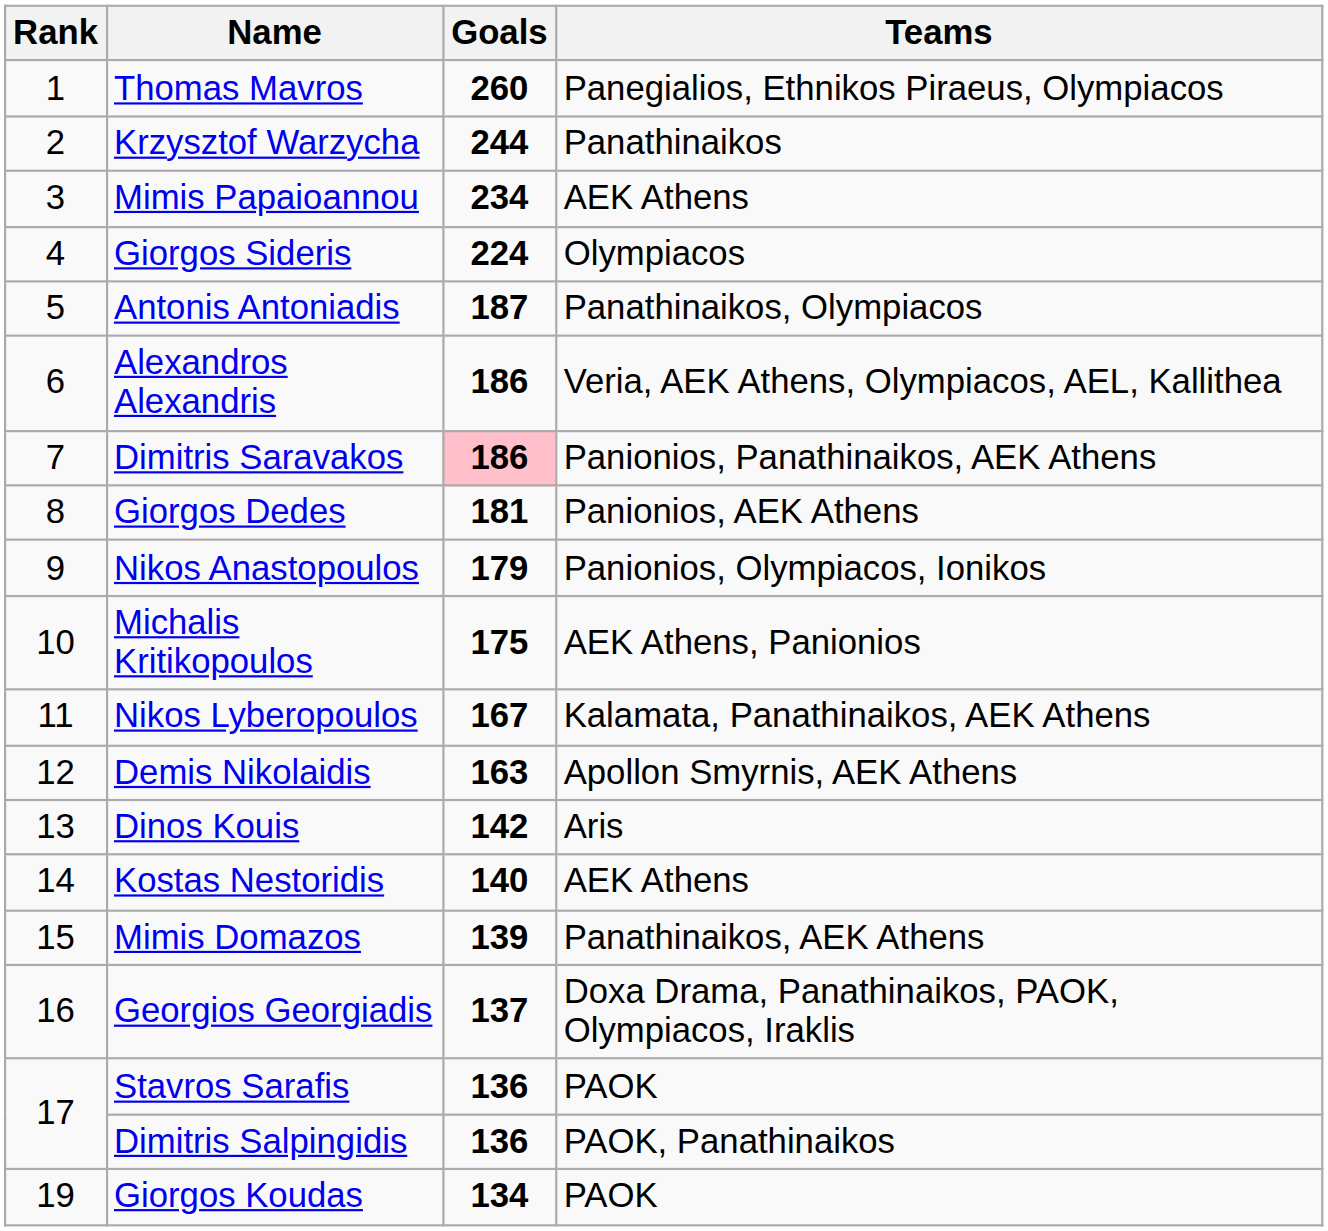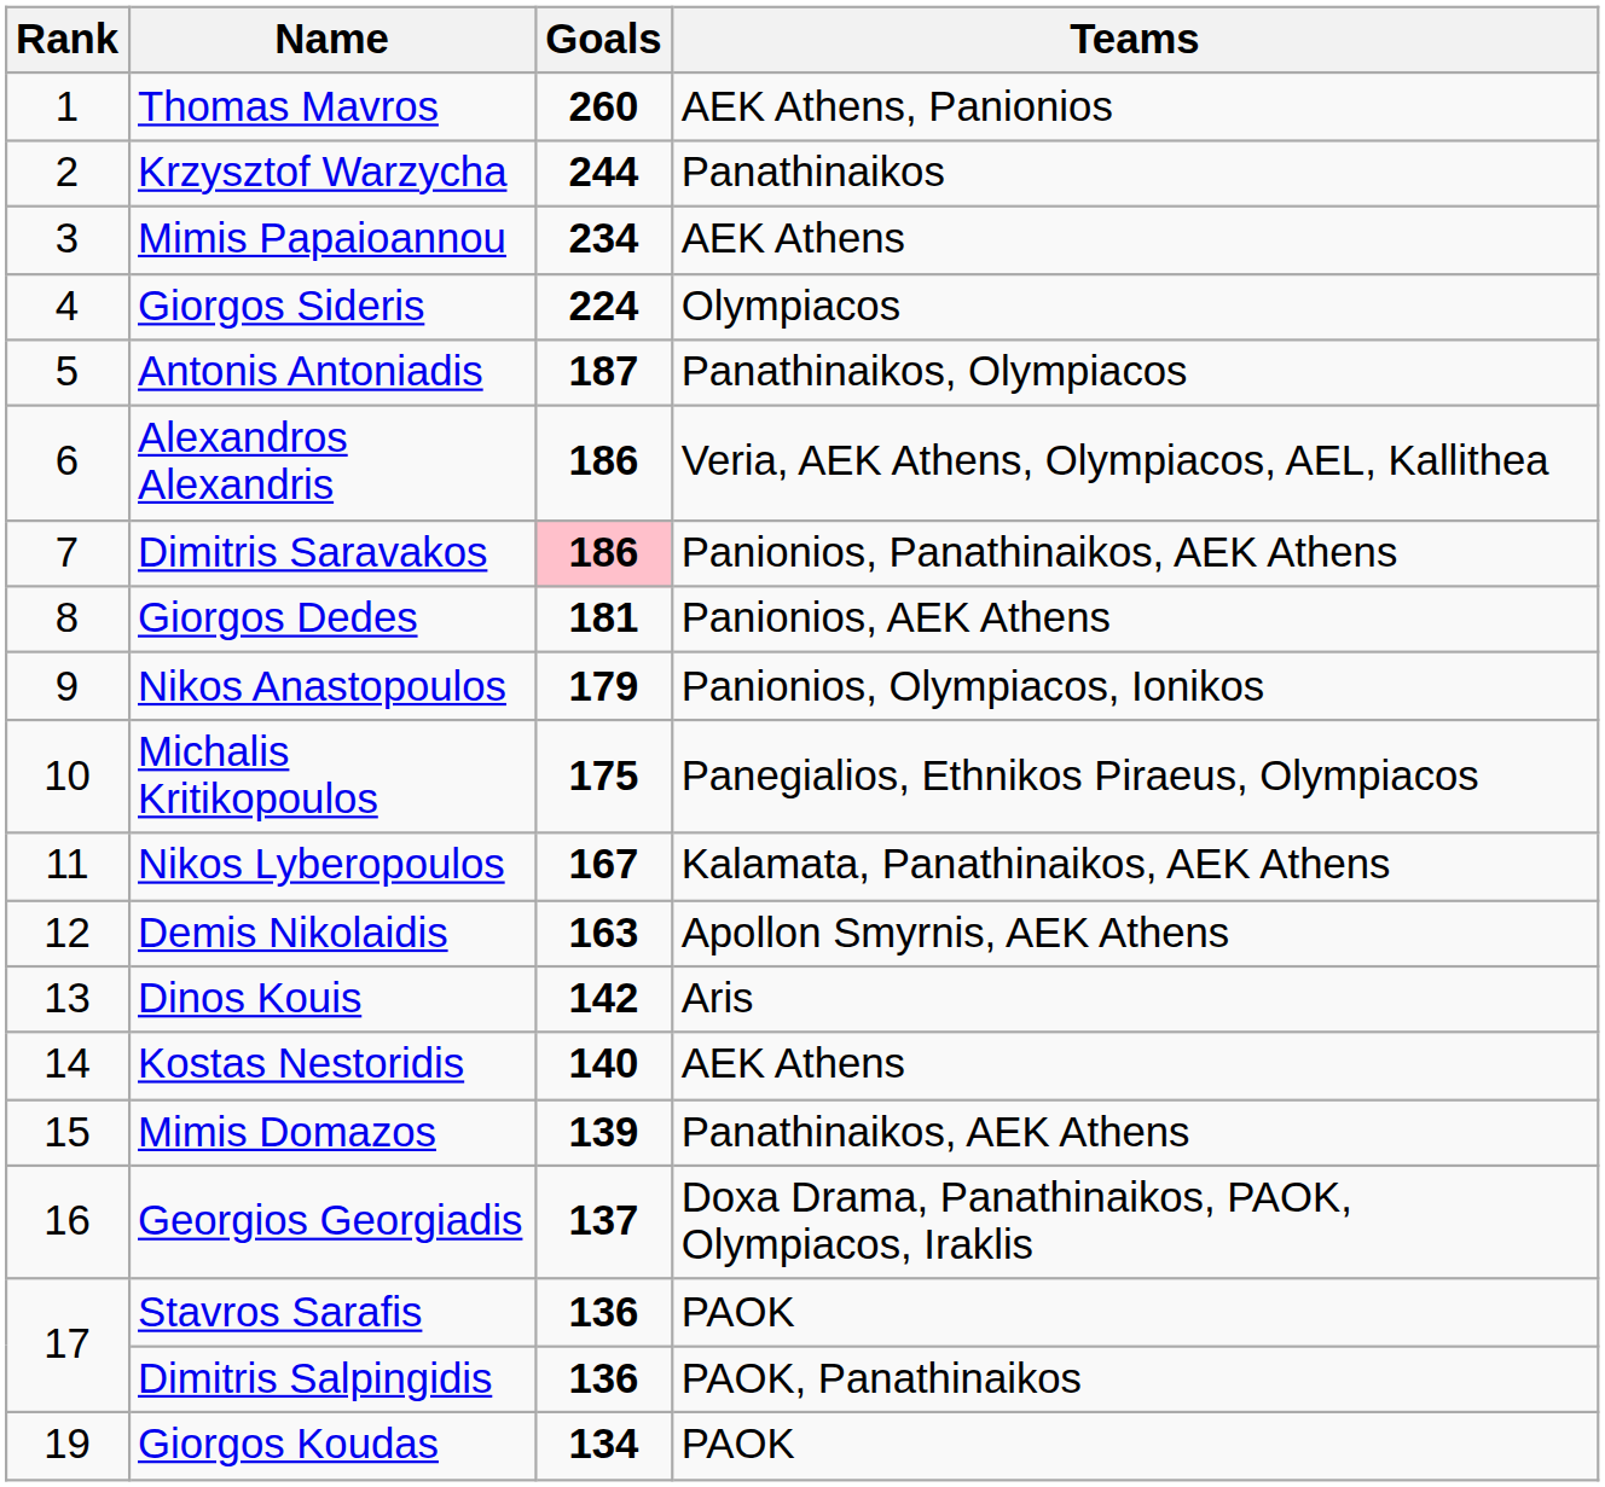Thomas Mavros | Teams: Panegialios, Ethnikos Piraeus, Olympiacos -> AEK Athens, Panionios
Michalis Kritikopoulos | Teams: AEK Athens, Panionios -> Panegialios, Ethnikos Piraeus, Olympiacos
